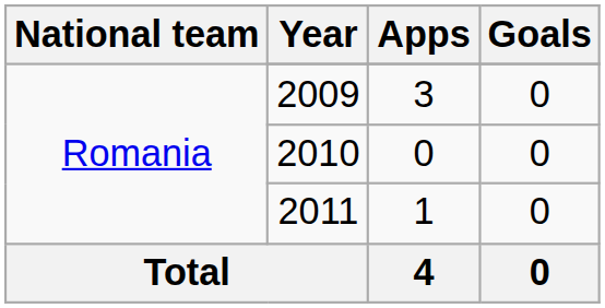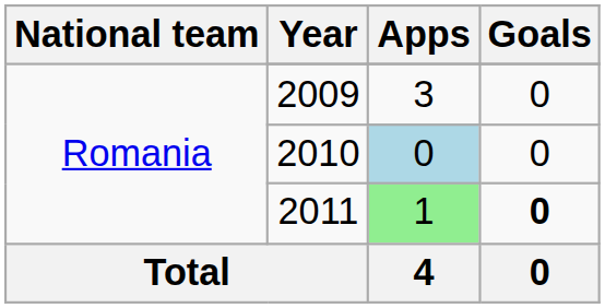2010 | Apps: no background -> lightblue background
2011 | Apps: no background -> lightgreen background
2011 | Goals: normal -> bold
